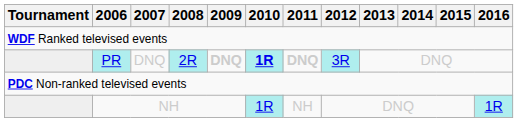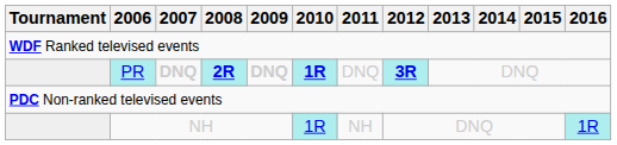PR | 2007: normal -> bold
PR | 2008: normal -> bold
PR | 2011: bold -> normal
PR | 2012: normal -> bold
